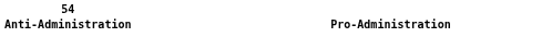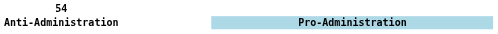Anti-Administration | 51: no background -> lightblue background
